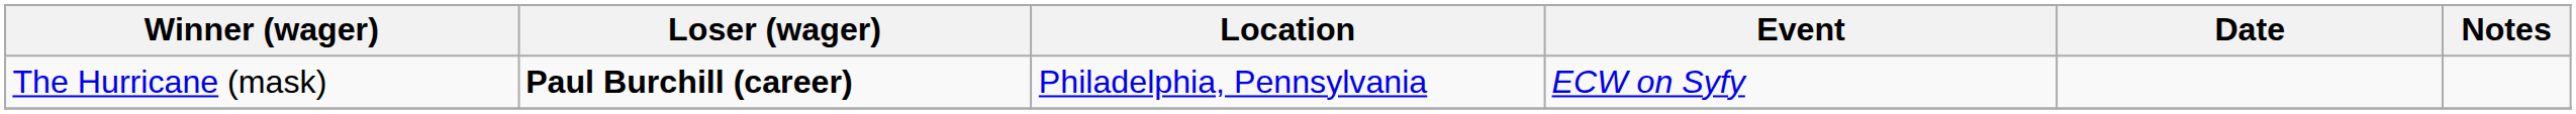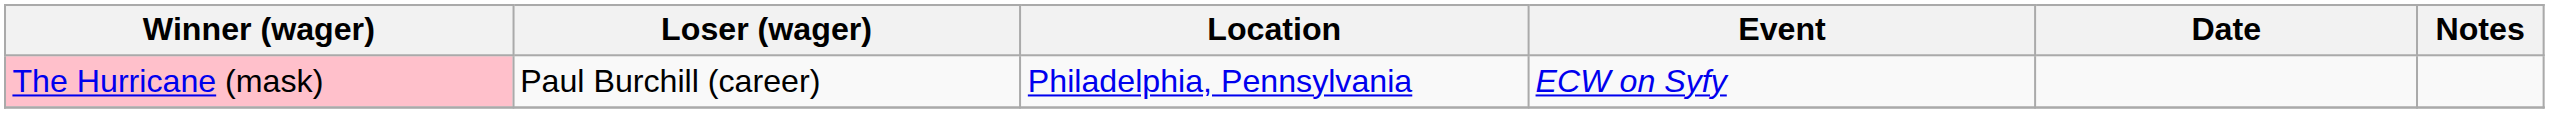row 2 | Winner (wager): no background -> pink background
row 2 | Loser (wager): bold -> normal
